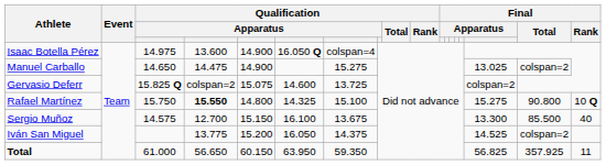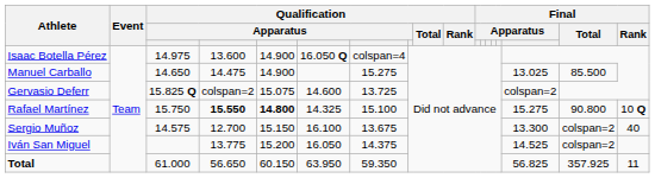Manuel Carballo | Final / Total: colspan=2 -> 85.500
Rafael Martínez | column 5: normal -> bold
Sergio Muñoz | Final / Total: 85.500 -> colspan=2
